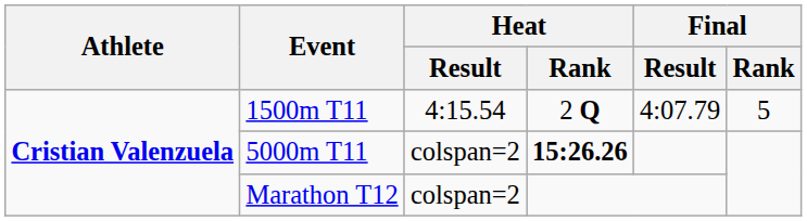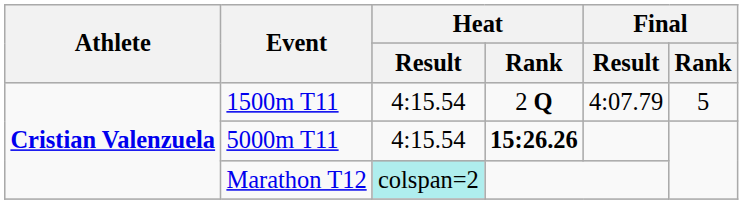5000m T11 | Heat / Result: colspan=2 -> 4:15.54
Marathon T12 | Heat / Result: no background -> paleturquoise background
